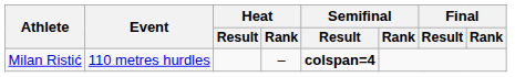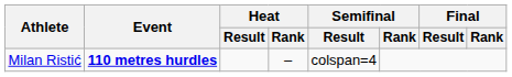Milan Ristić | Event: normal -> bold
Milan Ristić | Semifinal / Result: bold -> normal
